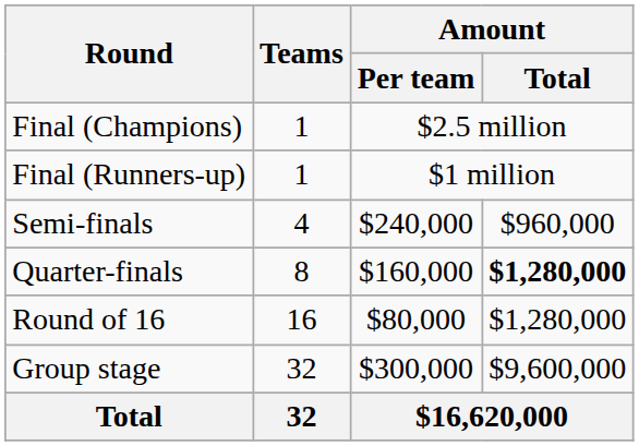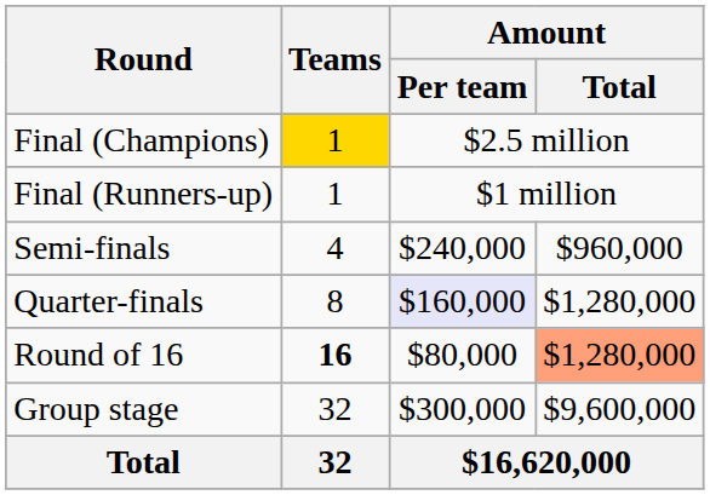Final (Champions) | Teams: no background -> gold background
Quarter-finals | Amount / Per team: no background -> lavender background
Quarter-finals | Amount / Total: bold -> normal
Round of 16 | Teams: normal -> bold
Round of 16 | Amount / Total: no background -> lightsalmon background
